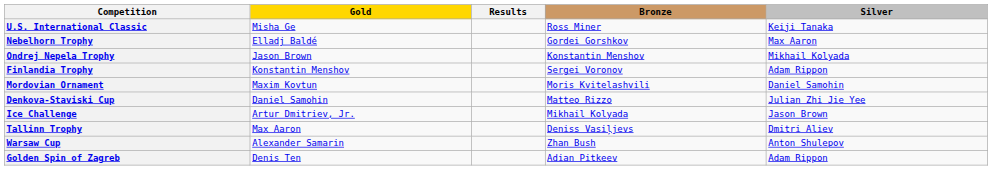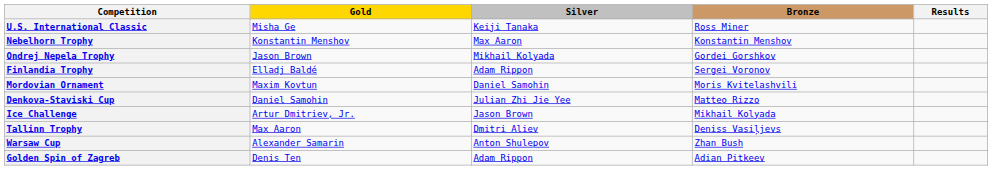columns swapped: Silver <-> Results
Nebelhorn Trophy | Gold: Elladj Baldé -> Konstantin Menshov
Nebelhorn Trophy | Bronze: Gordei Gorshkov -> Konstantin Menshov
Ondrej Nepela Trophy | Bronze: Konstantin Menshov -> Gordei Gorshkov
Finlandia Trophy | Gold: Konstantin Menshov -> Elladj Baldé
